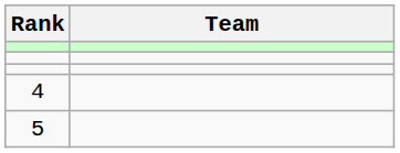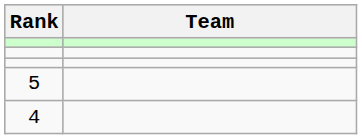row 5 | Rank: 4 -> 5
row 6 | Rank: 5 -> 4
